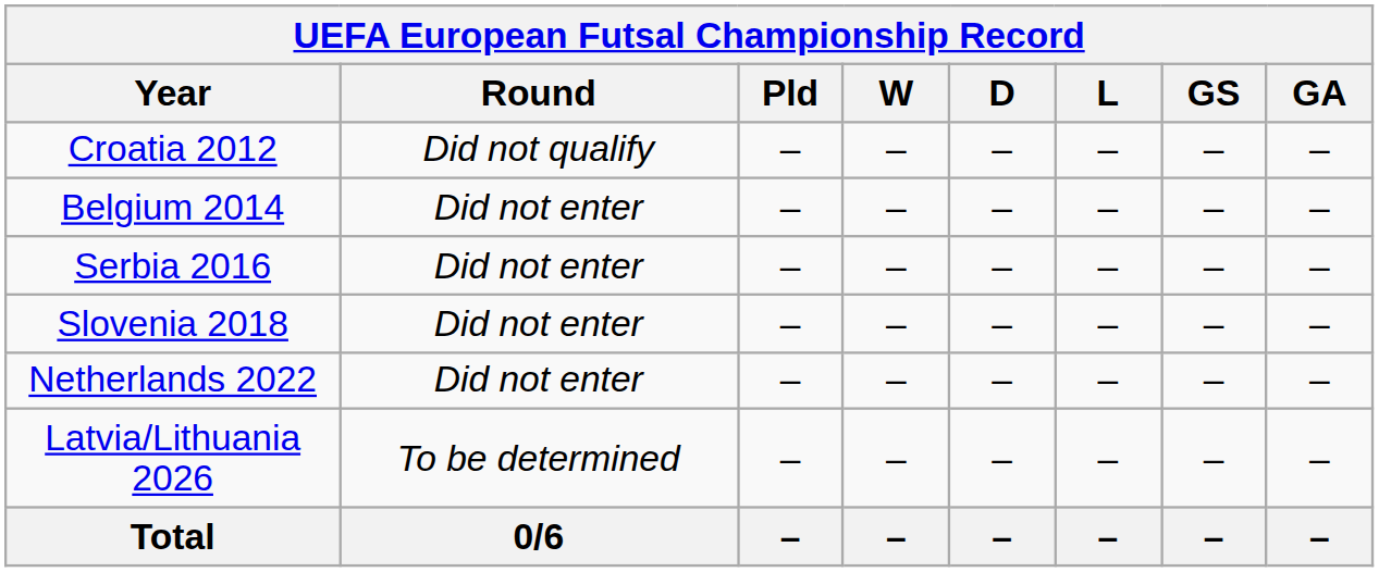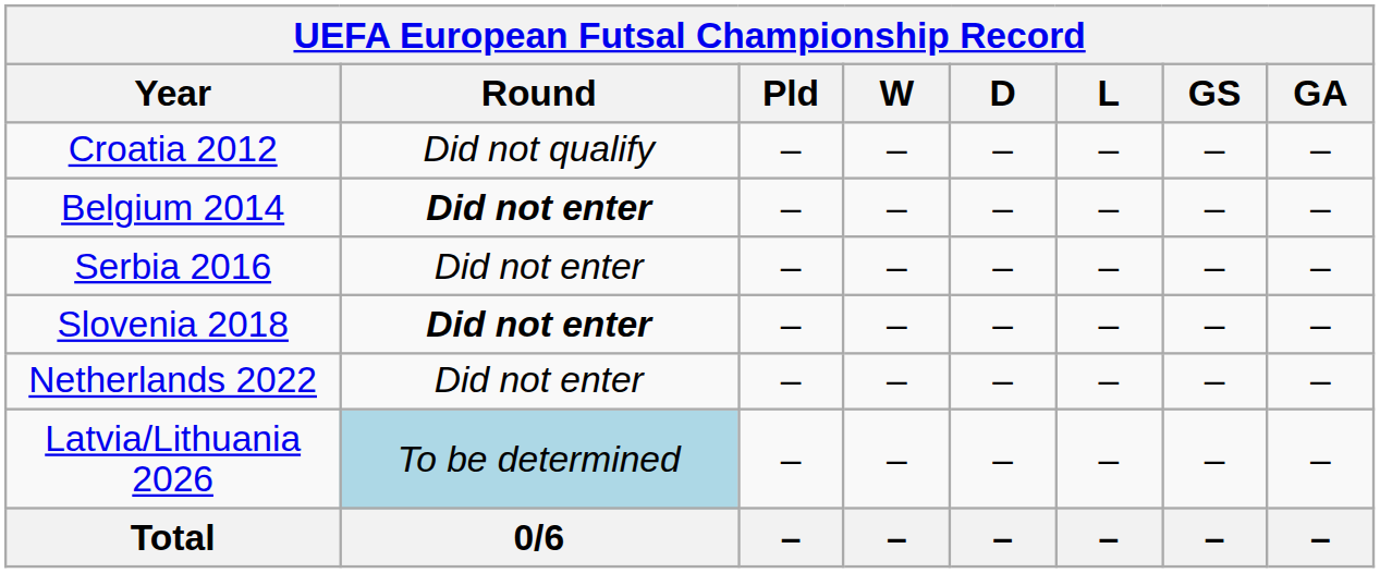Belgium 2014 | Round: normal -> bold
Slovenia 2018 | Round: normal -> bold
Latvia/Lithuania 2026 | Round: no background -> lightblue background
